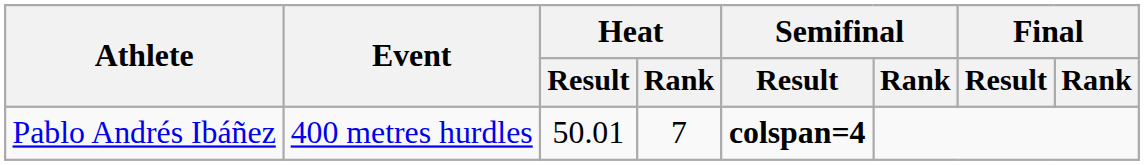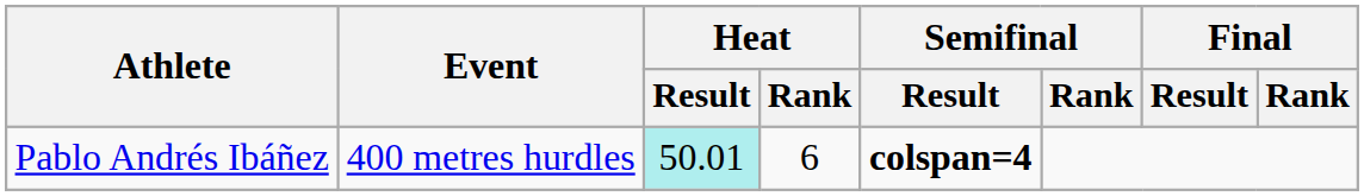Pablo Andrés Ibáñez | Heat / Result: no background -> paleturquoise background
Pablo Andrés Ibáñez | Heat / Rank: 7 -> 6
